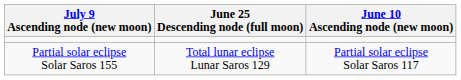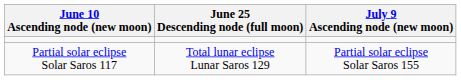columns swapped: June 10 Ascending node (new moon) <-> July 9 Ascending node (new moon)
